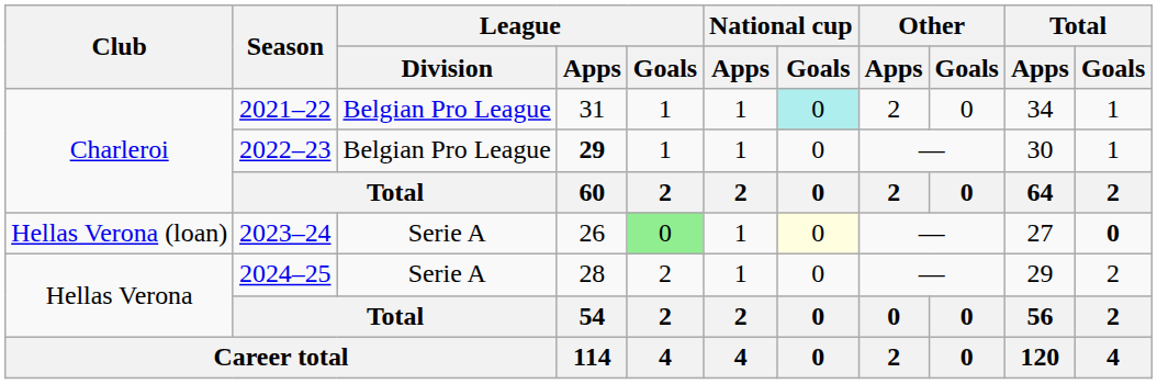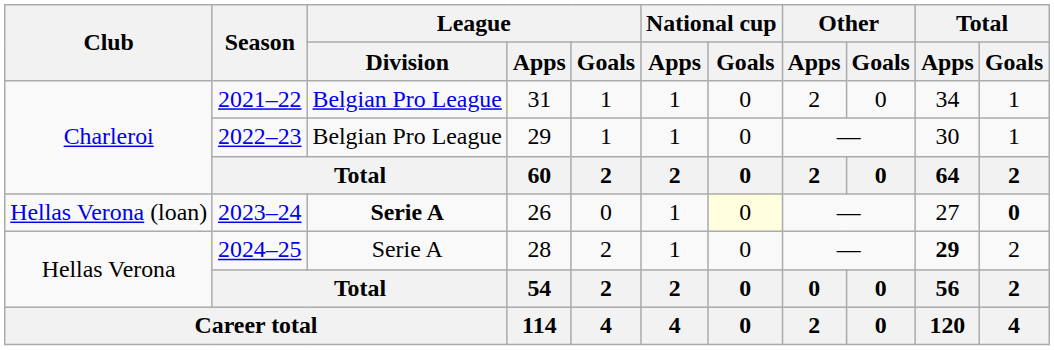2021–22 | National cup / Goals: paleturquoise background -> no background
2022–23 | League / Apps: bold -> normal
2023–24 | League / Division: normal -> bold
2023–24 | League / Goals: lightgreen background -> no background
2024–25 | Total / Apps: normal -> bold
